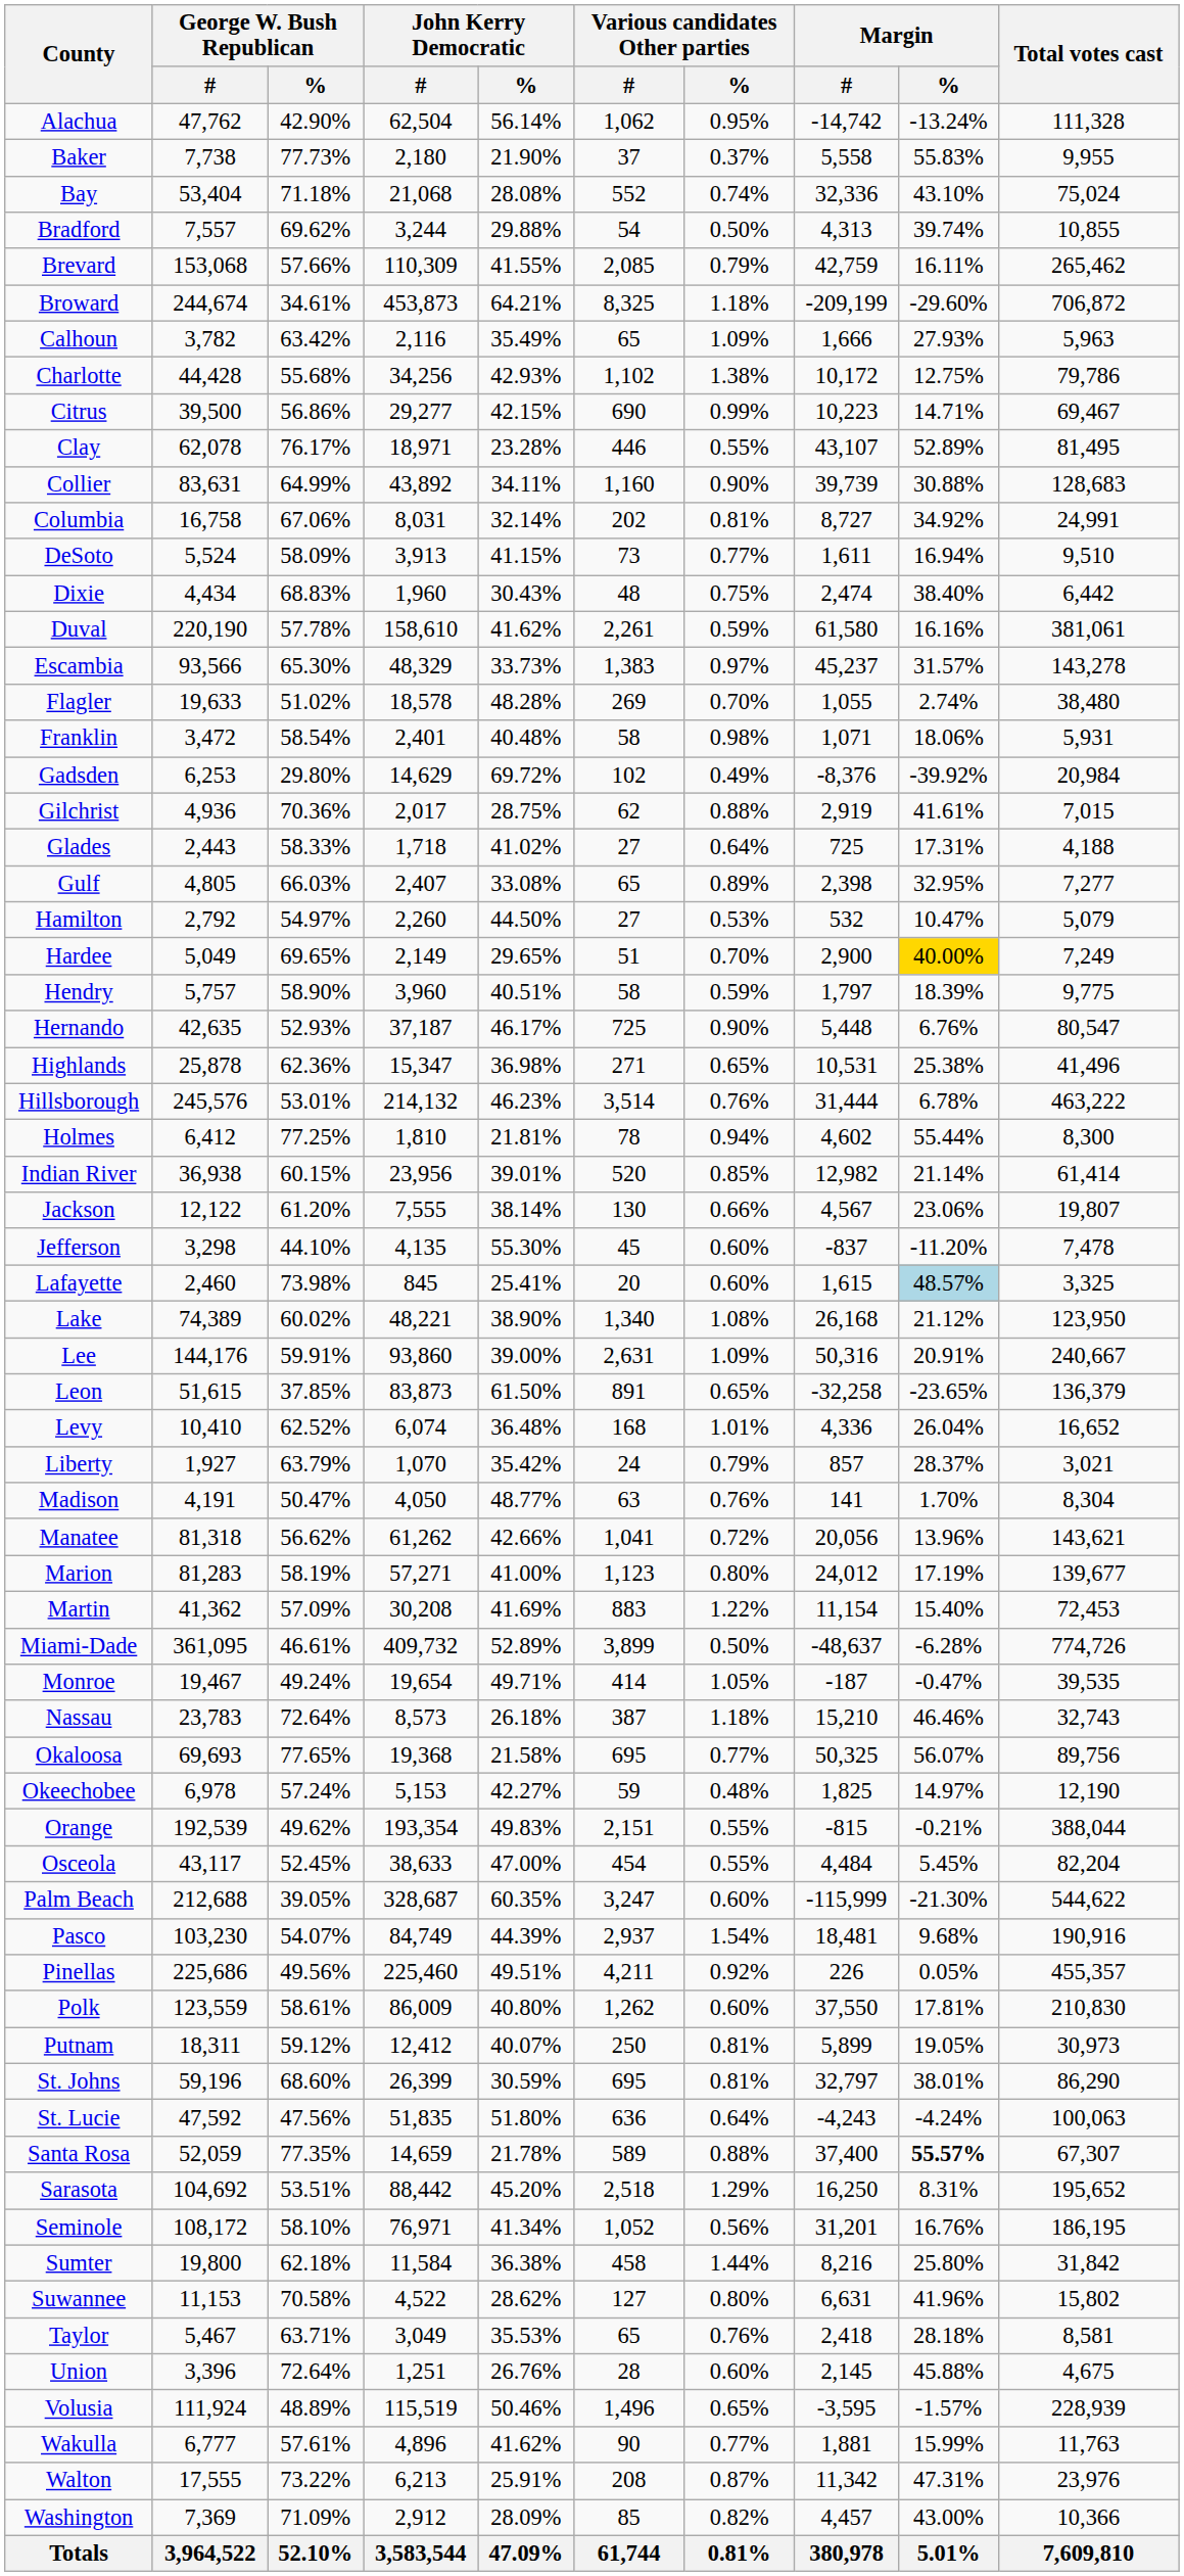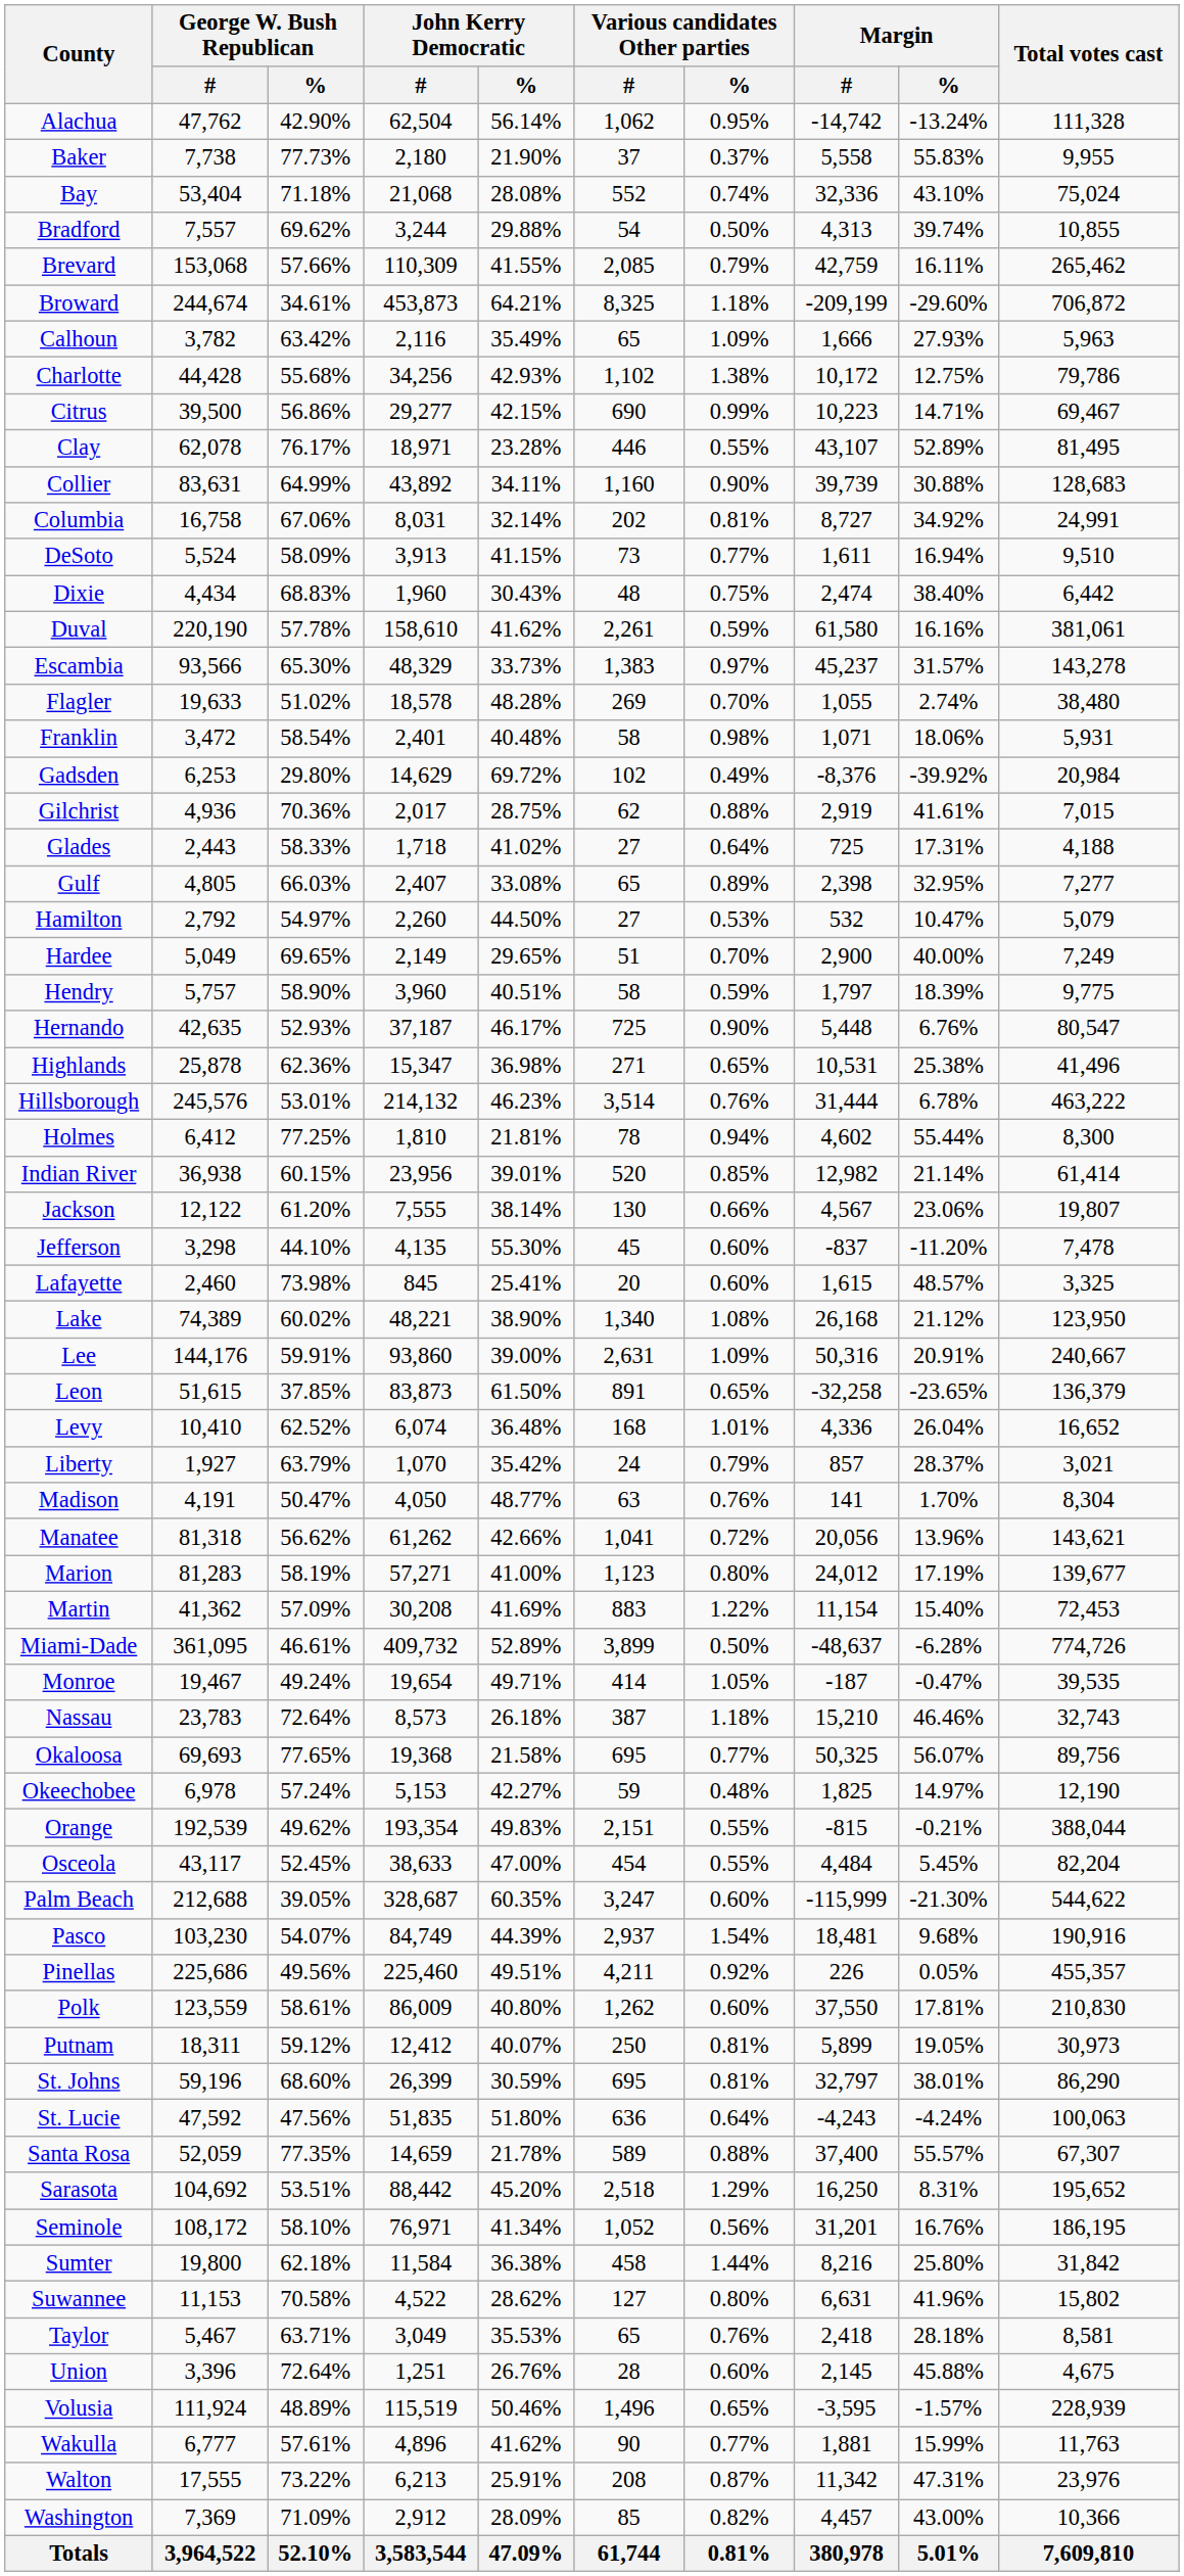Hardee | Margin / %: gold background -> no background
Lafayette | Margin / %: lightblue background -> no background
Santa Rosa | Margin / %: bold -> normal
